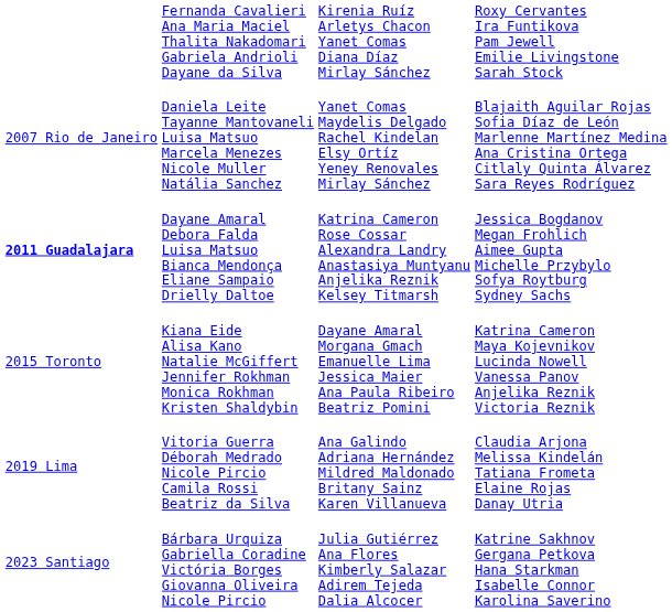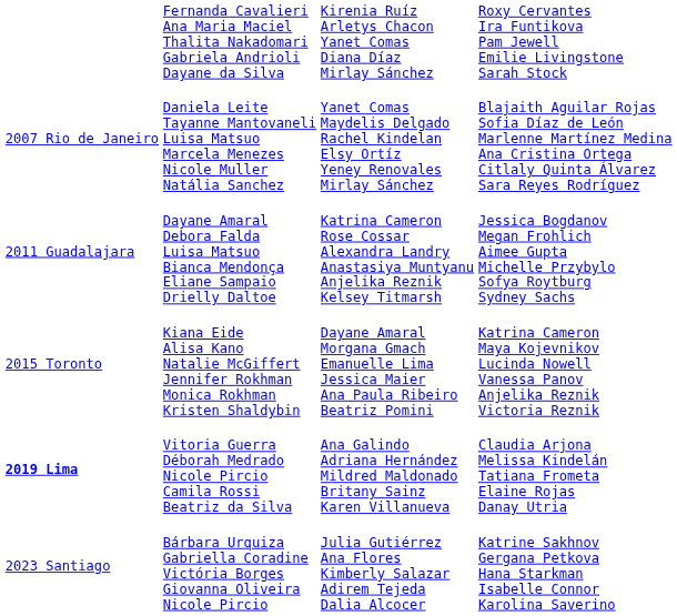2011 Guadalajara | column 1: bold -> normal
2019 Lima | column 1: normal -> bold
